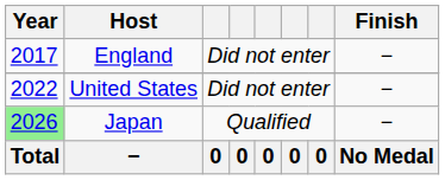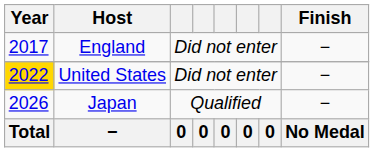United States | Year: no background -> gold background
Japan | Year: lightgreen background -> no background
